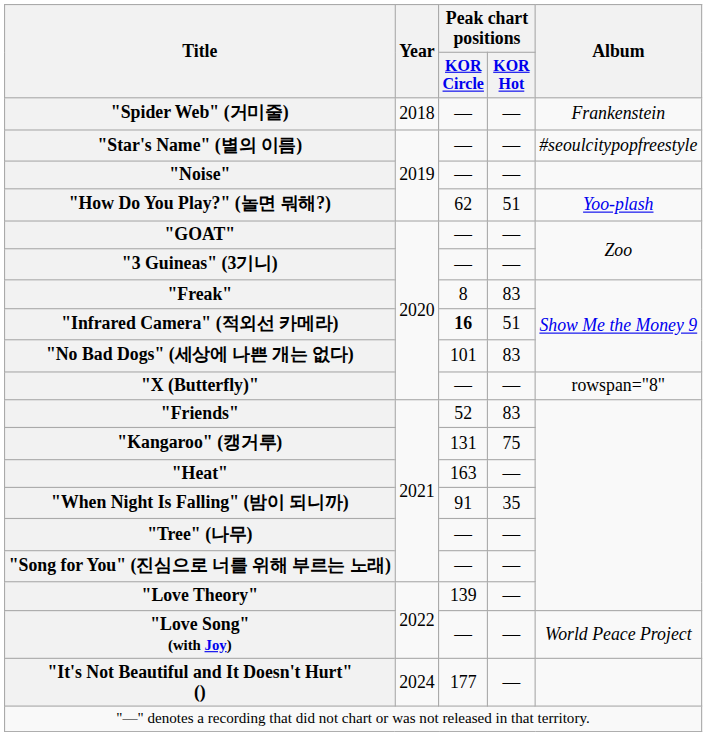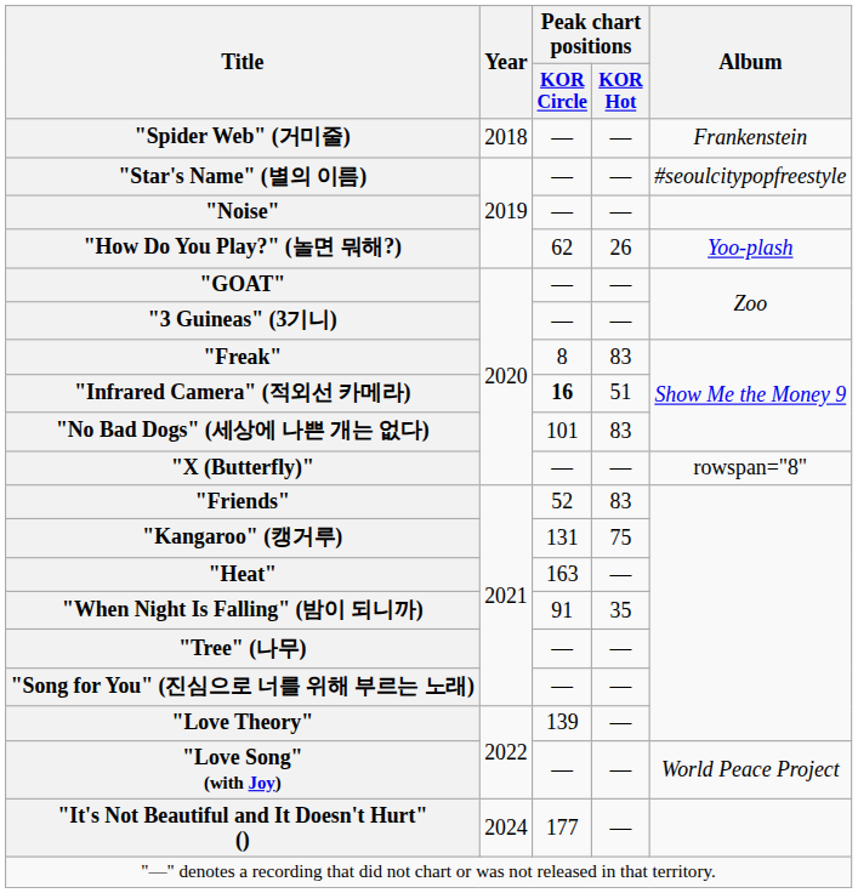"How Do You Play?" (놀면 뭐해?) | Peak chart positions / KOR Hot: 51 -> 26
